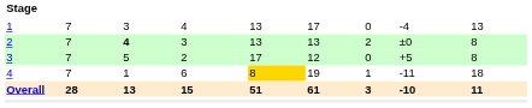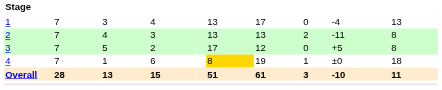row 3 | column 3: bold -> normal
row 3 | column 8: ±0 -> -11
row 5 | column 8: -11 -> ±0
